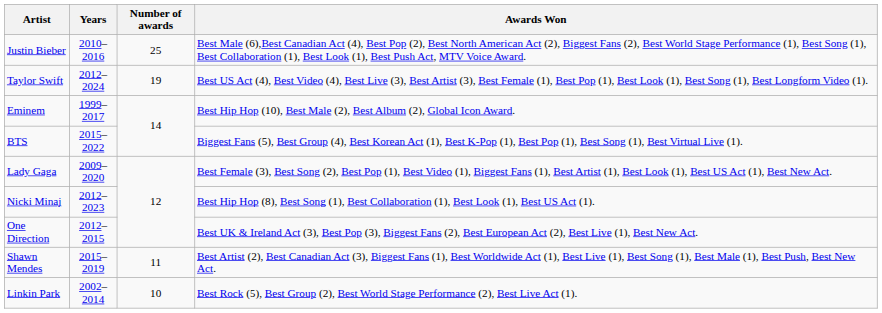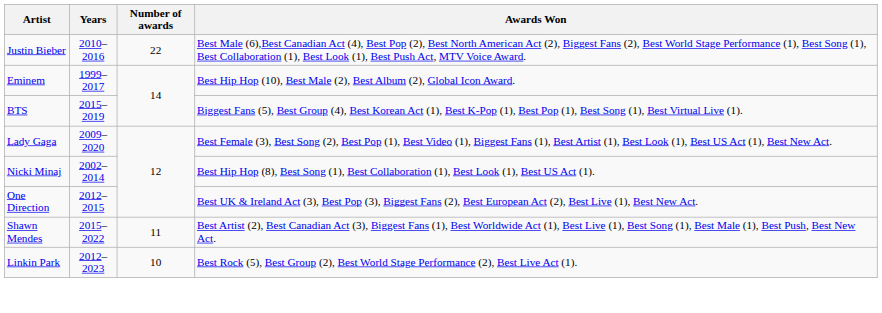Justin Bieber | Number of awards: 25 -> 22
- row: Taylor Swift | 2012–2024 | 19 | Best US Act (4), Best Video (4), Best Live (3), Best Artist (3), Best Female (1), Best Pop (1), Best Look (1), Best Song (1), Best Longform Video (1).
BTS | Years: 2015–2022 -> 2015–2019
Nicki Minaj | Years: 2012–2023 -> 2002–2014
Shawn Mendes | Years: 2015–2019 -> 2015–2022
Linkin Park | Years: 2002–2014 -> 2012–2023
